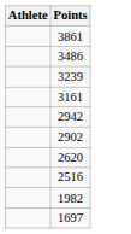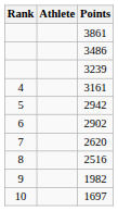+ column: Rank | 4 | 5 | 6 | 7 | 8 | 9 | 10
